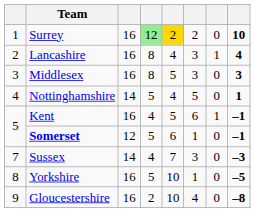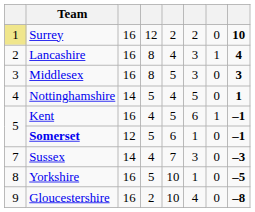Surrey | column 1: no background -> khaki background
Surrey | column 4: lightgreen background -> no background
Surrey | column 5: gold background -> no background
